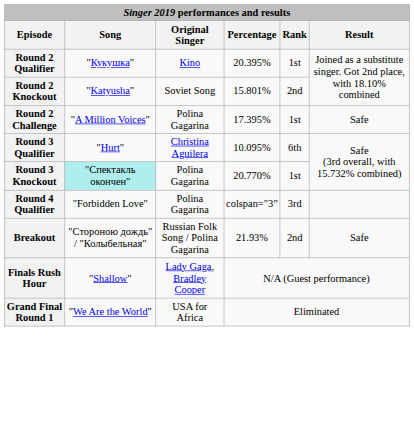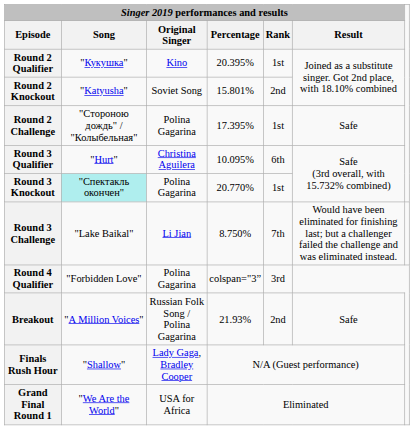Round 2 Challenge | Singer 2019 performances and results / Song: "A Million Voices" -> "Cтороною дождь" / "Колыбельная"
+ row: Round 3 Challenge | "Lake Baikal" | Li Jian | 8.750% | 7th | Would have been eliminated for finishing last; but a challenger failed the challenge and was eliminated instead.
Breakout | Singer 2019 performances and results / Song: "Cтороною дождь" / "Колыбельная" -> "A Million Voices"
